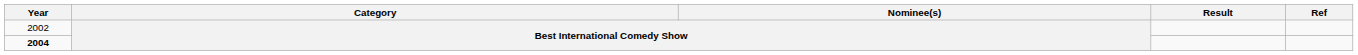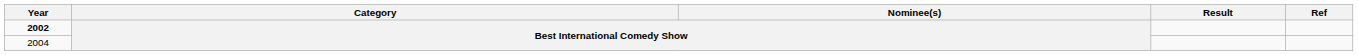2002 | Year: normal -> bold
2004 | Year: bold -> normal
